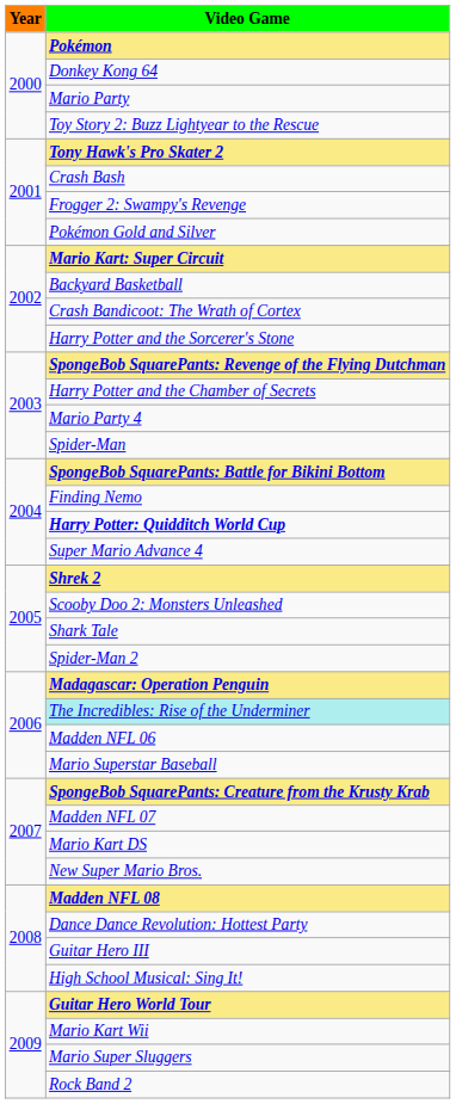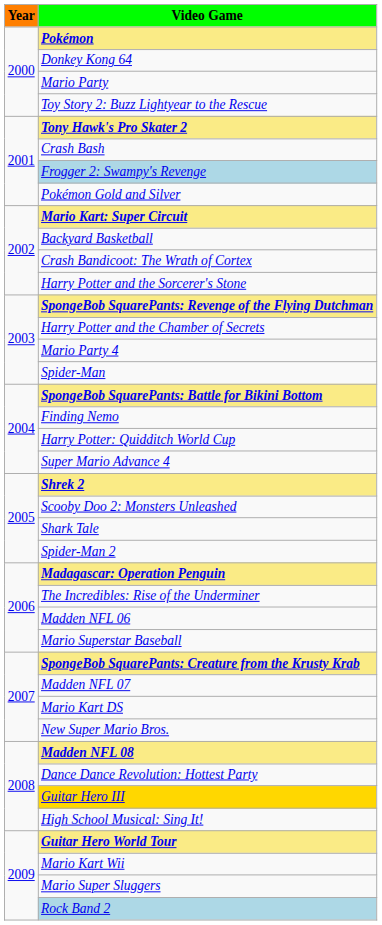Frogger 2: Swampy's Revenge | Video Game: no background -> lightblue background
Harry Potter: Quidditch World Cup | Video Game: bold -> normal
The Incredibles: Rise of the Underminer | Video Game: paleturquoise background -> no background
Guitar Hero III | Video Game: no background -> gold background
Rock Band 2 | Video Game: no background -> lightblue background
